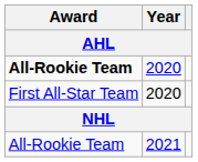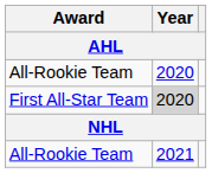row 3 | Award: bold -> normal
row 4 | Year: no background -> lightgrey background
